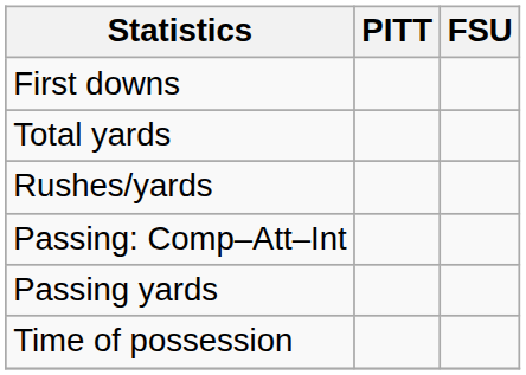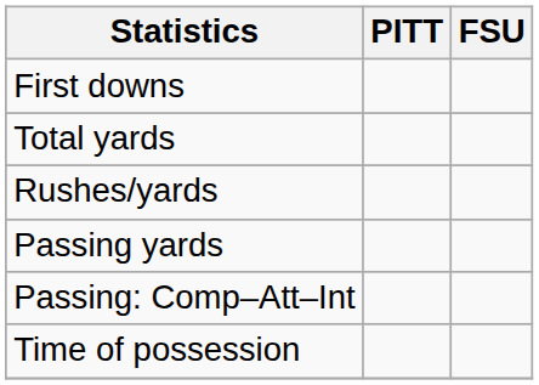rows swapped: Passing yards <-> Passing: Comp–Att–Int
